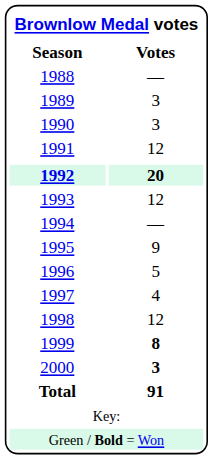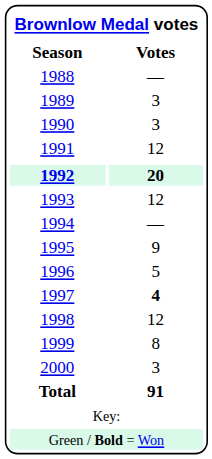1997 | Votes: normal -> bold
1999 | Votes: bold -> normal
2000 | Votes: bold -> normal
